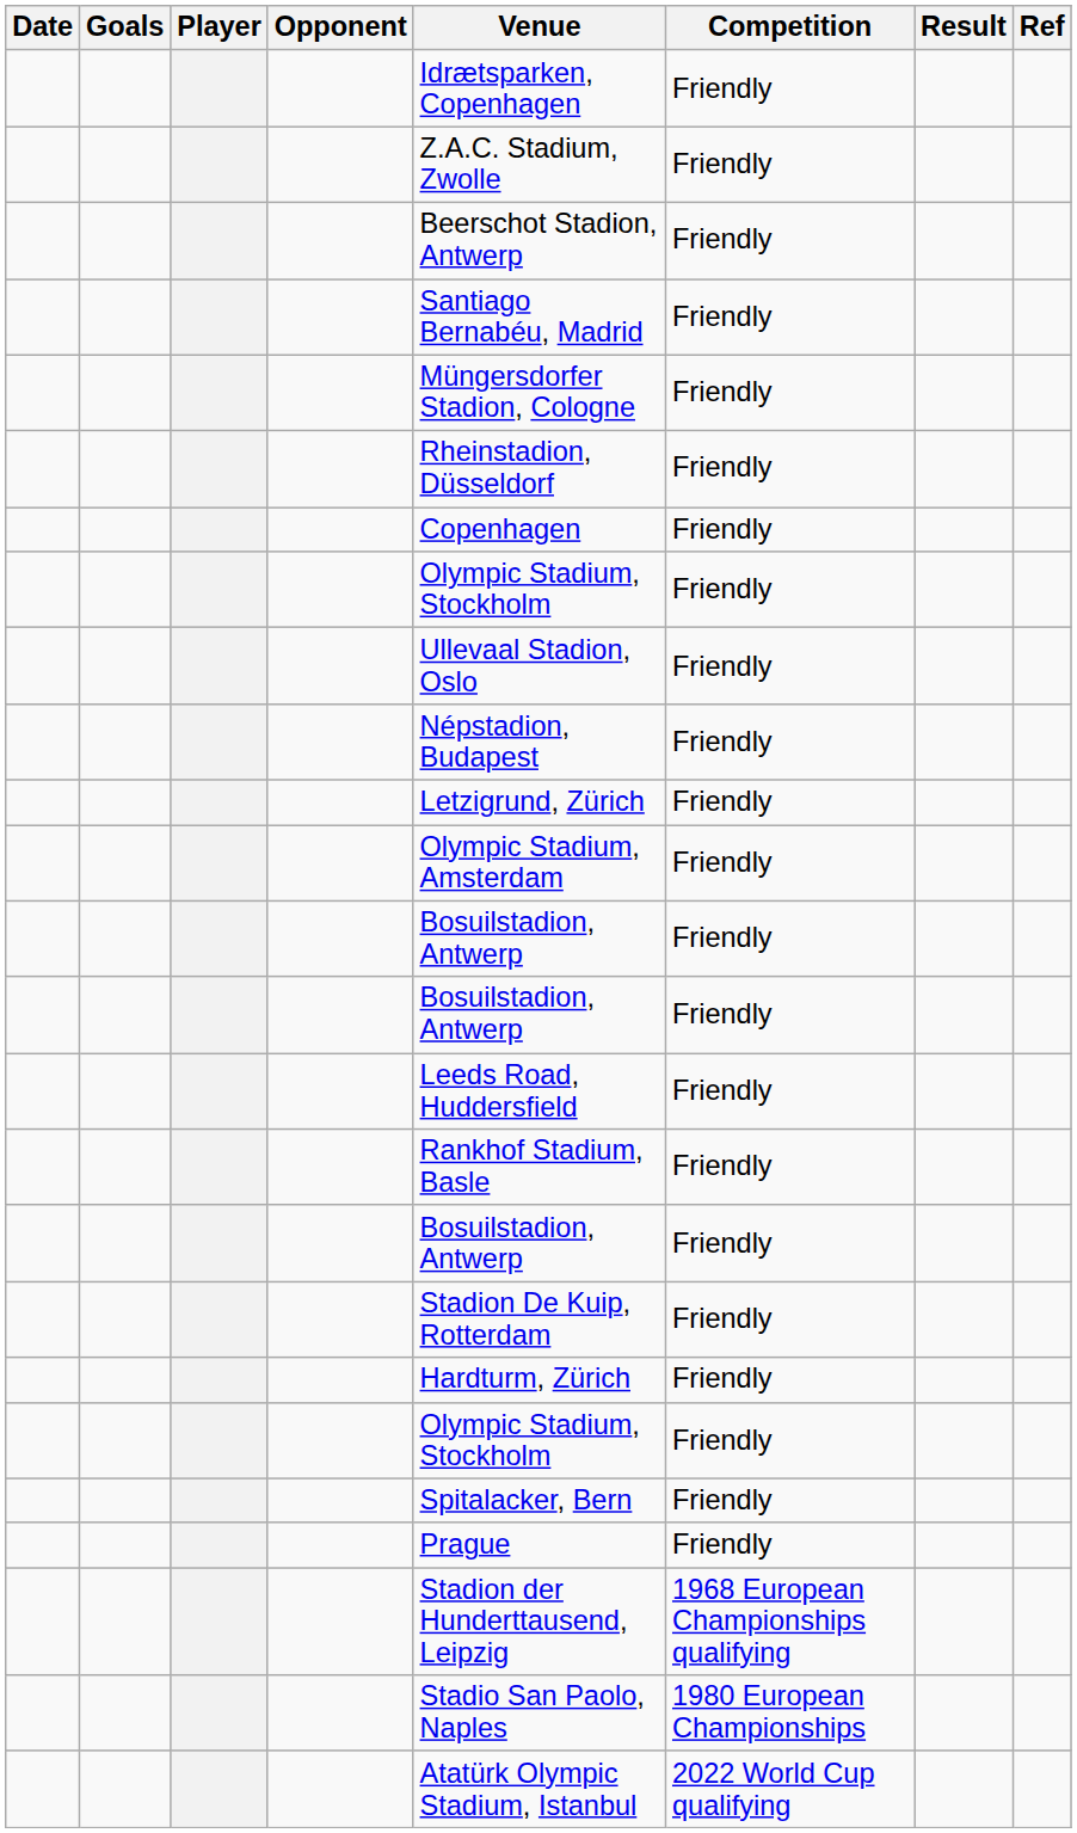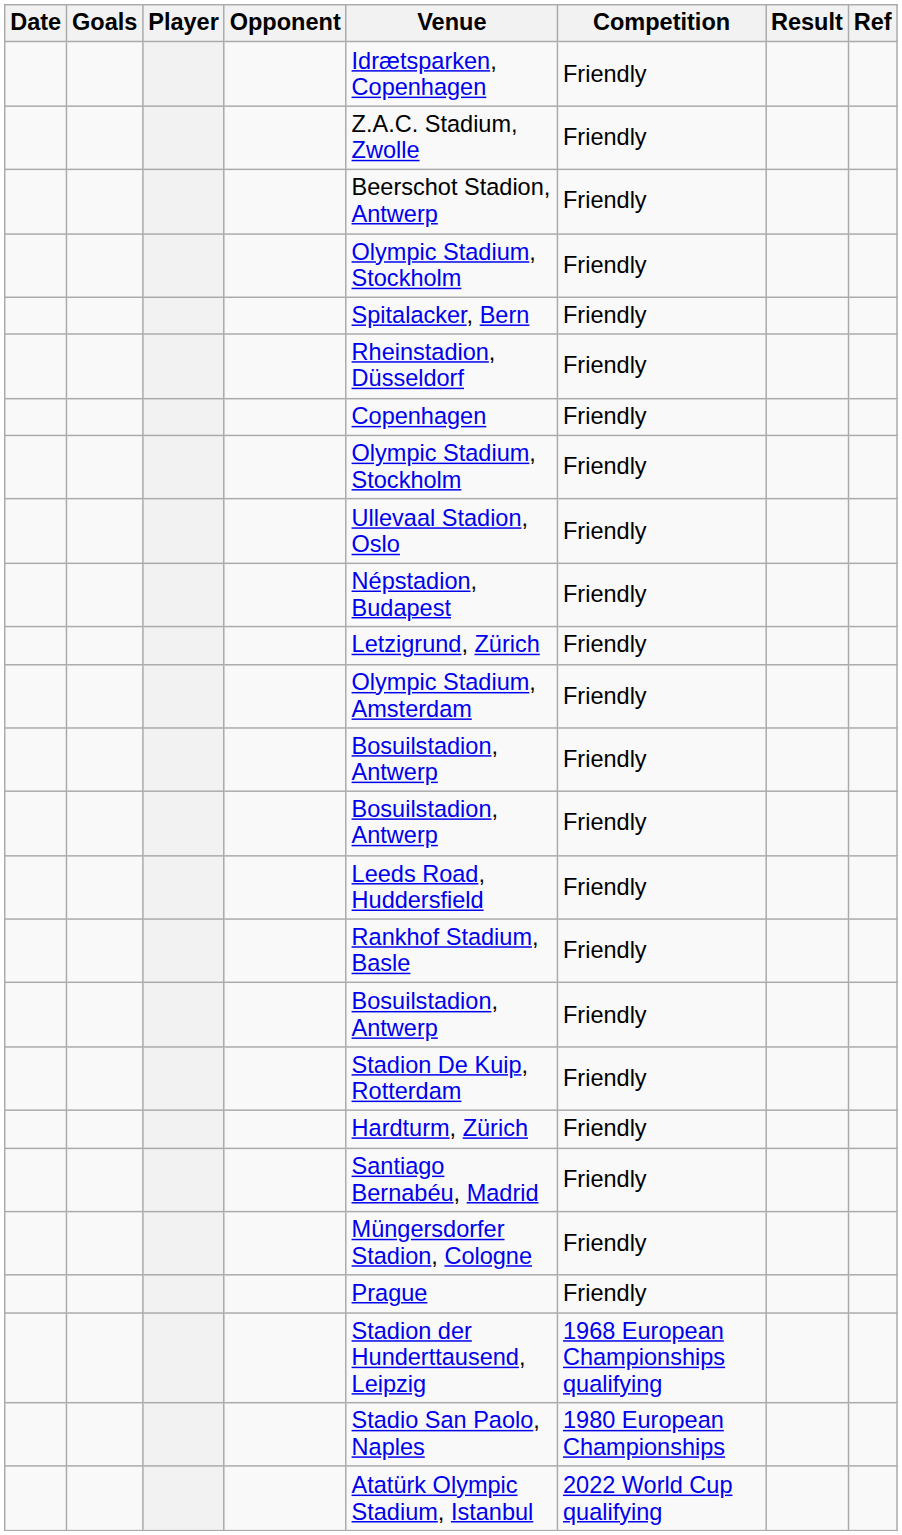row 5 | Venue: Santiago Bernabéu, Madrid -> Olympic Stadium, Stockholm
row 6 | Venue: Müngersdorfer Stadion, Cologne -> Spitalacker, Bern
row 21 | Venue: Olympic Stadium, Stockholm -> Santiago Bernabéu, Madrid
row 22 | Venue: Spitalacker, Bern -> Müngersdorfer Stadion, Cologne
